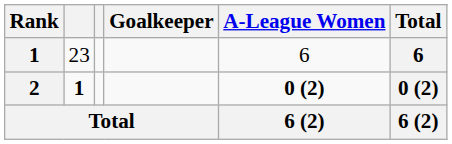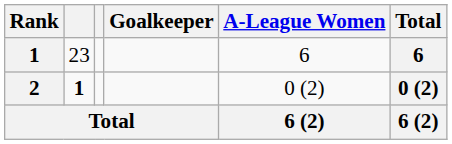2 | A-League Women: bold -> normal
